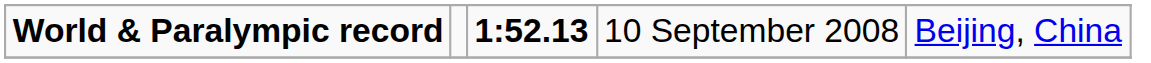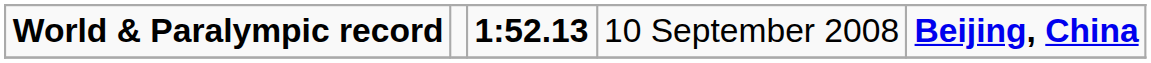World & Paralympic record | column 5: normal -> bold
